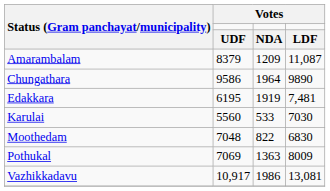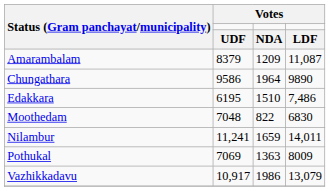Edakkara | column 3: 1919 -> 1510
Edakkara | column 4: 7,481 -> 7,486
- row: Karulai | 5560 | 533 | 7030
+ row: Nilambur | 11,241 | 1659 | 14,011
Vazhikkadavu | column 4: 13,081 -> 13,079
